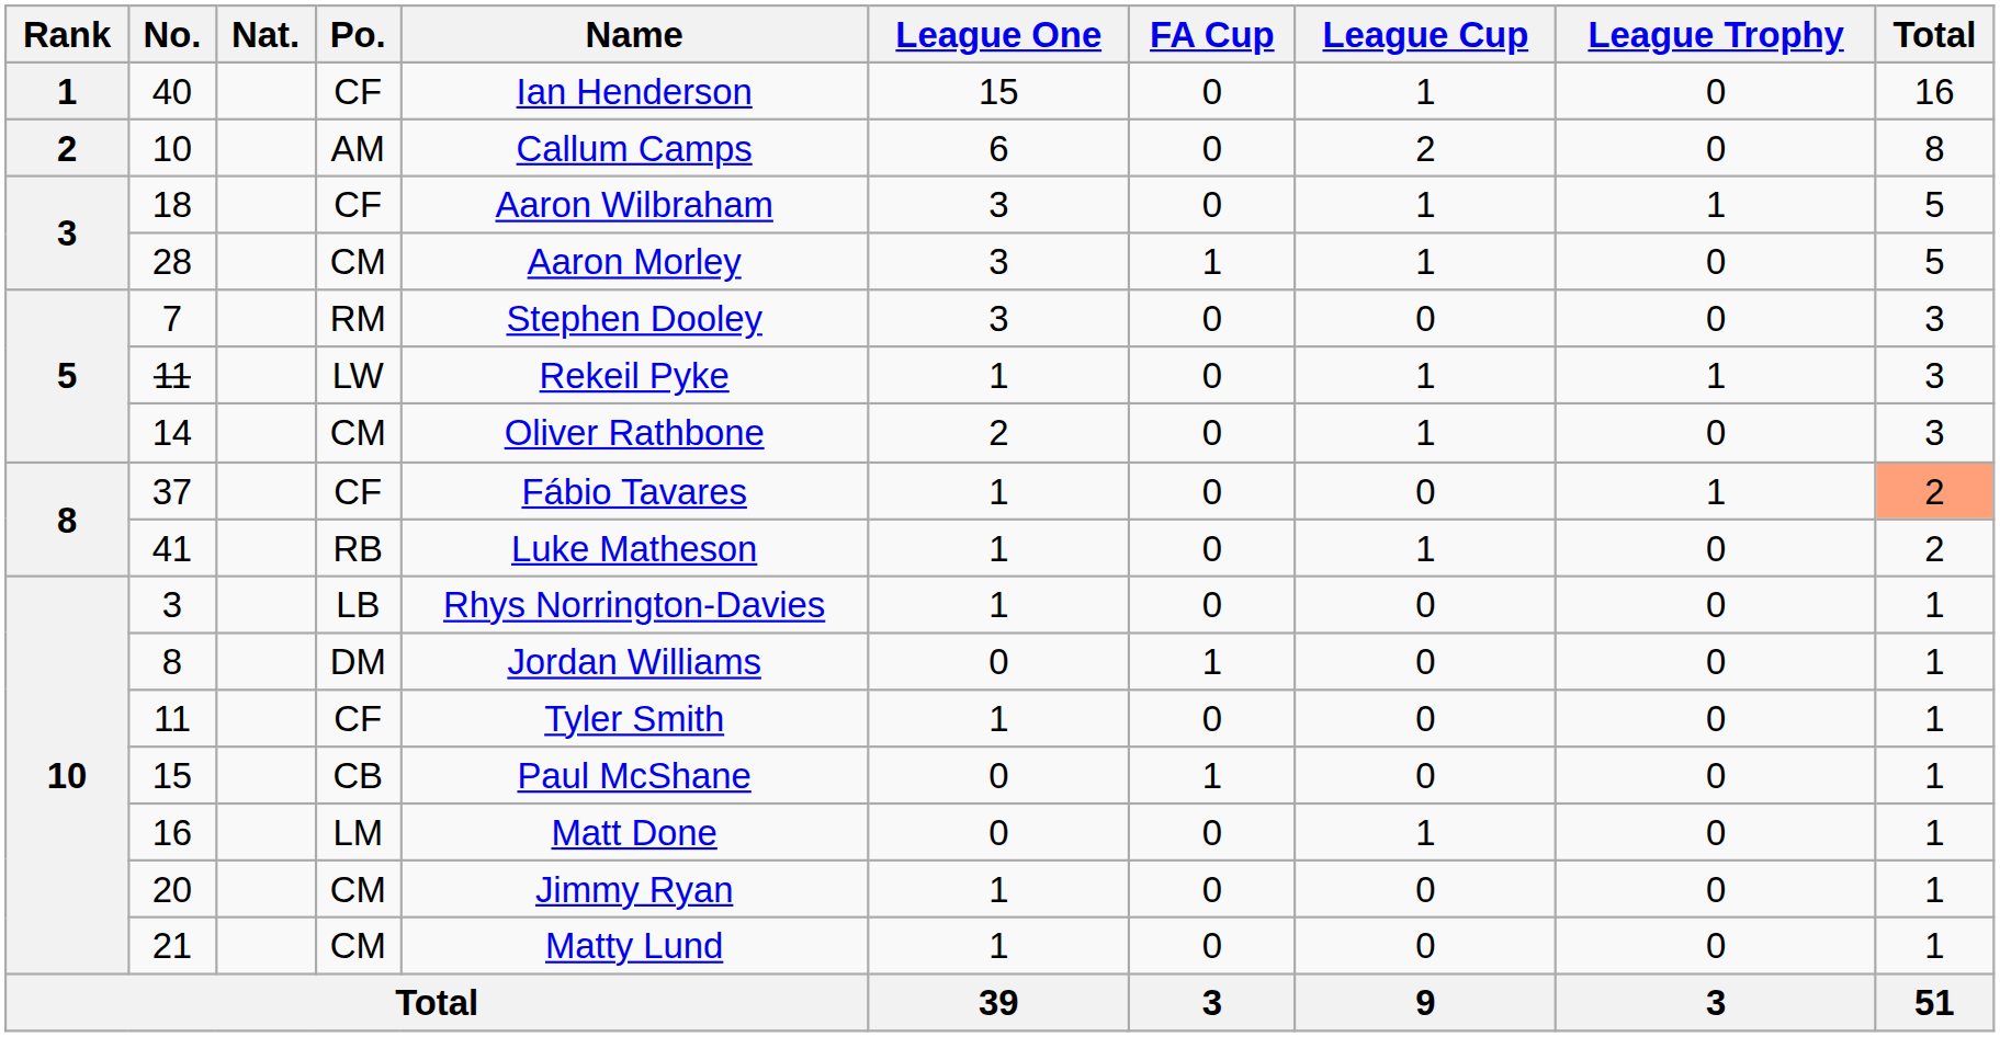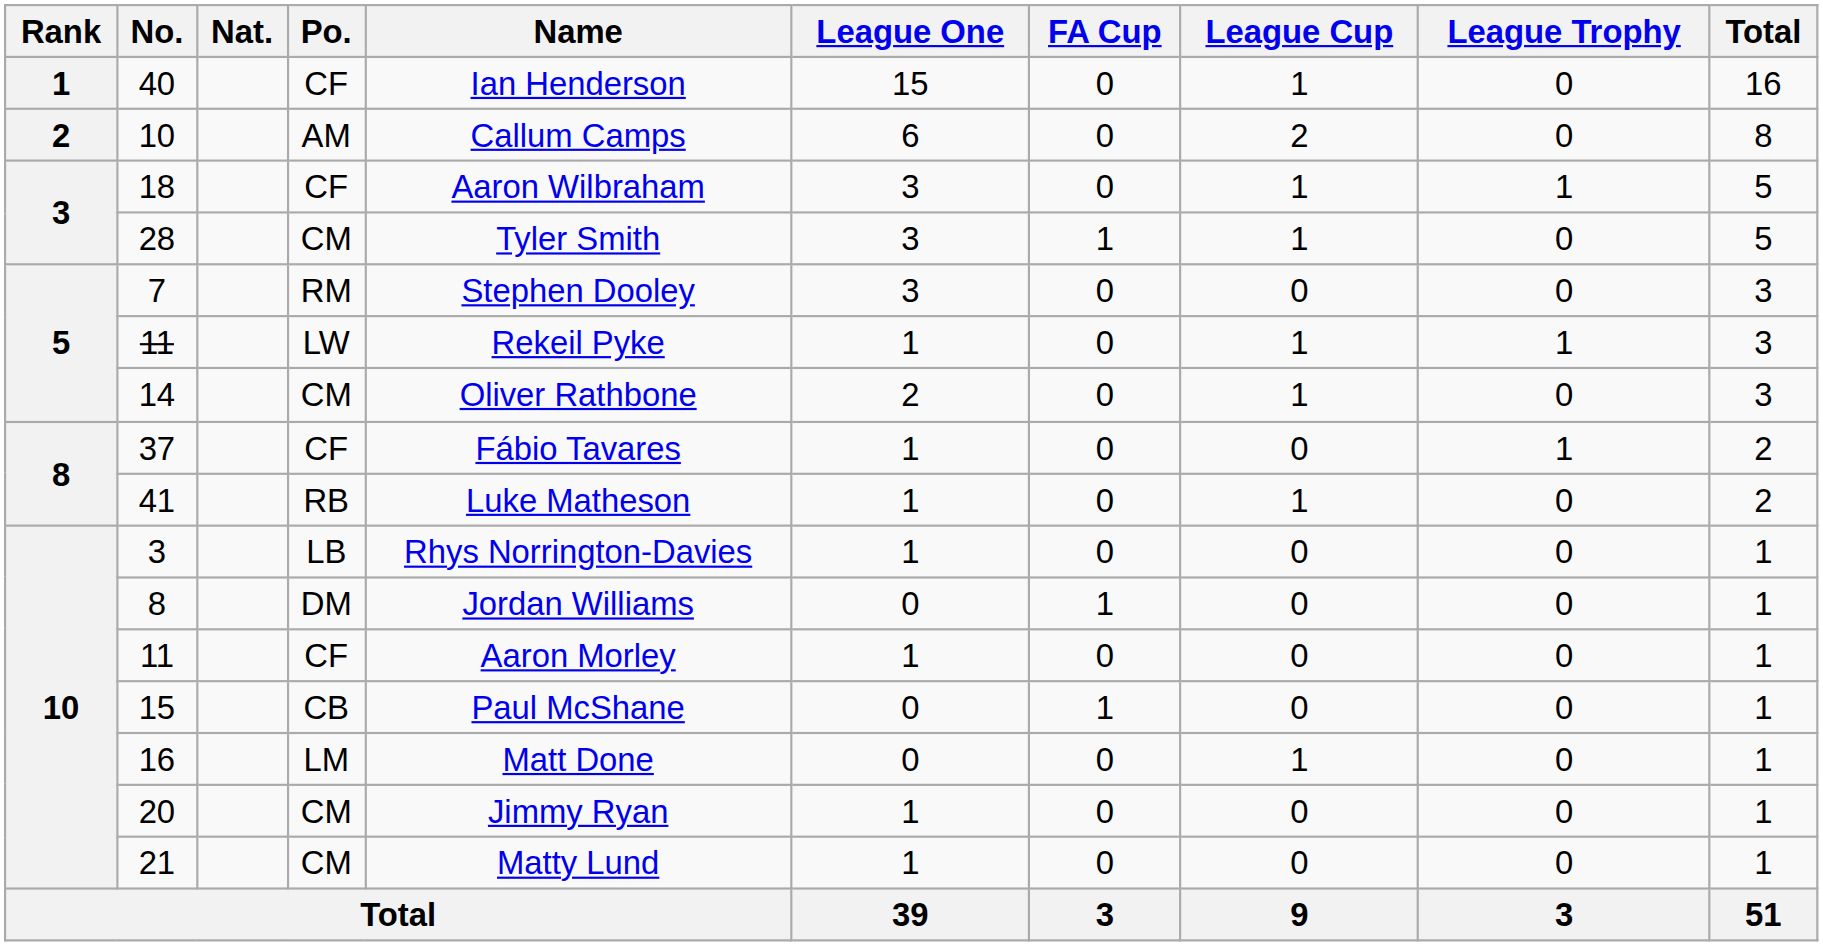28 | Name: Aaron Morley -> Tyler Smith
37 | Total: lightsalmon background -> no background
11 / CF | Name: Tyler Smith -> Aaron Morley
